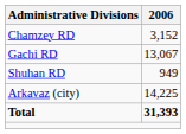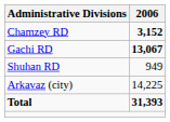Chamzey RD | 2006: normal -> bold
Gachi RD | 2006: normal -> bold
